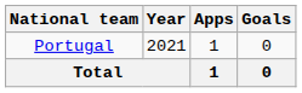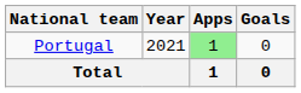Portugal | Apps: no background -> lightgreen background
